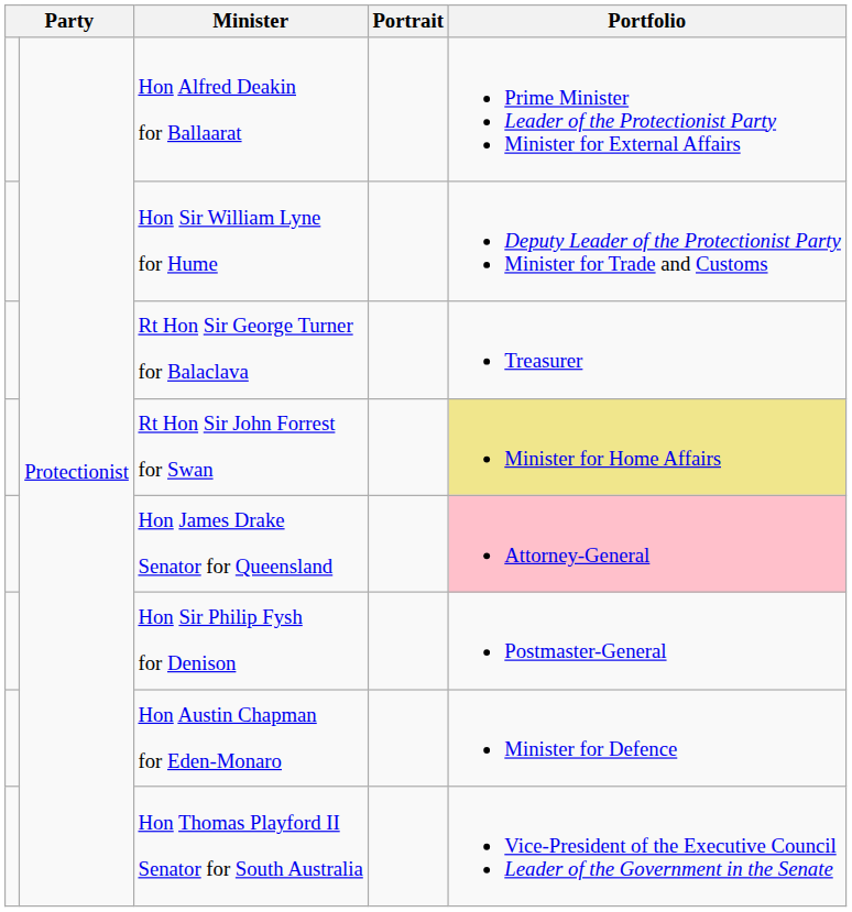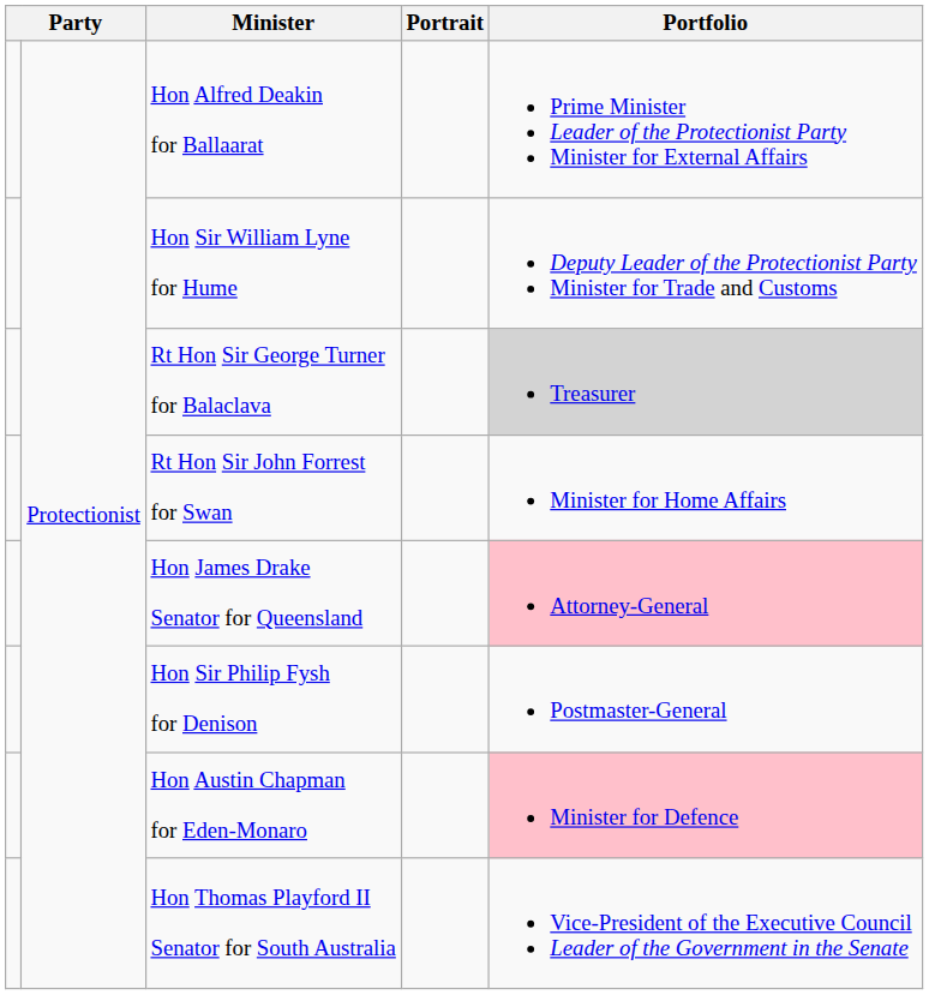Rt Hon Sir George Turner for Balaclava | Portfolio: no background -> lightgrey background
Rt Hon Sir John Forrest for Swan | Portfolio: khaki background -> no background
Hon Austin Chapman for Eden-Monaro | Portfolio: no background -> pink background
